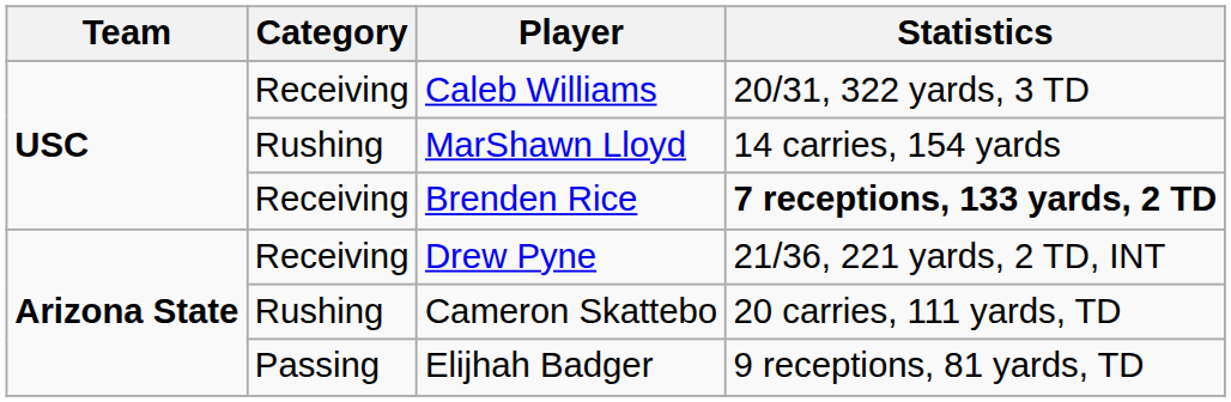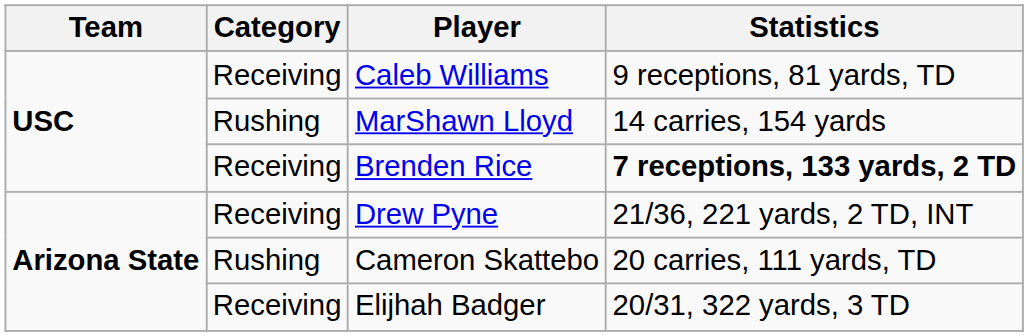Caleb Williams | Statistics: 20/31, 322 yards, 3 TD -> 9 receptions, 81 yards, TD
Elijhah Badger | Category: Passing -> Receiving
Elijhah Badger | Statistics: 9 receptions, 81 yards, TD -> 20/31, 322 yards, 3 TD
